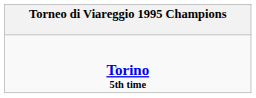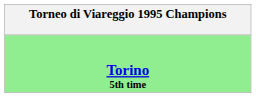row 2 | column 1: no background -> lightgreen background
